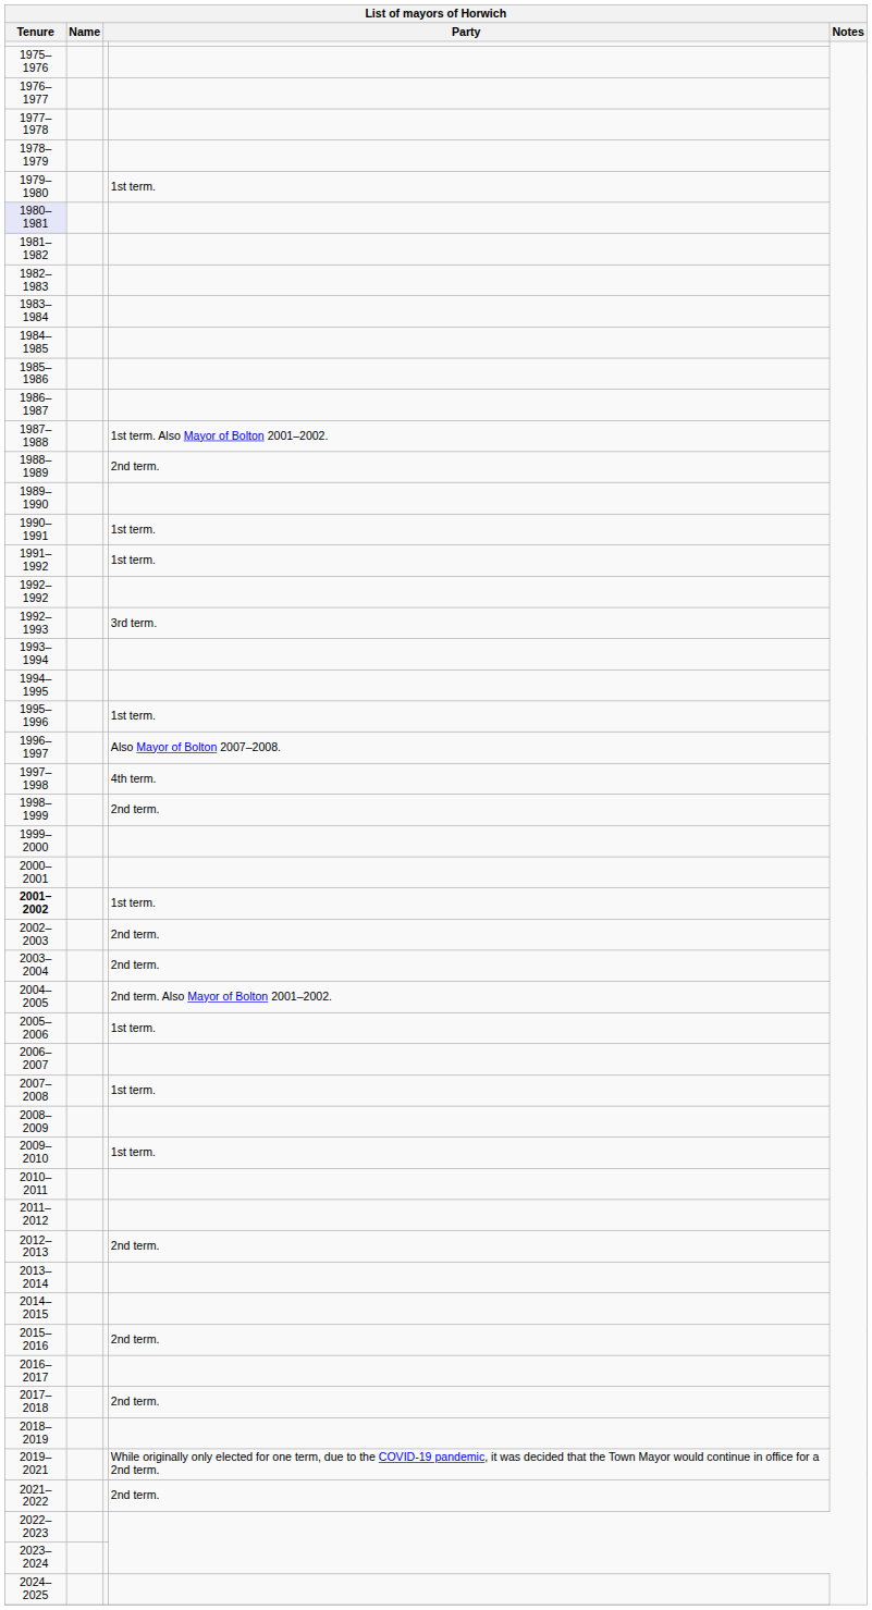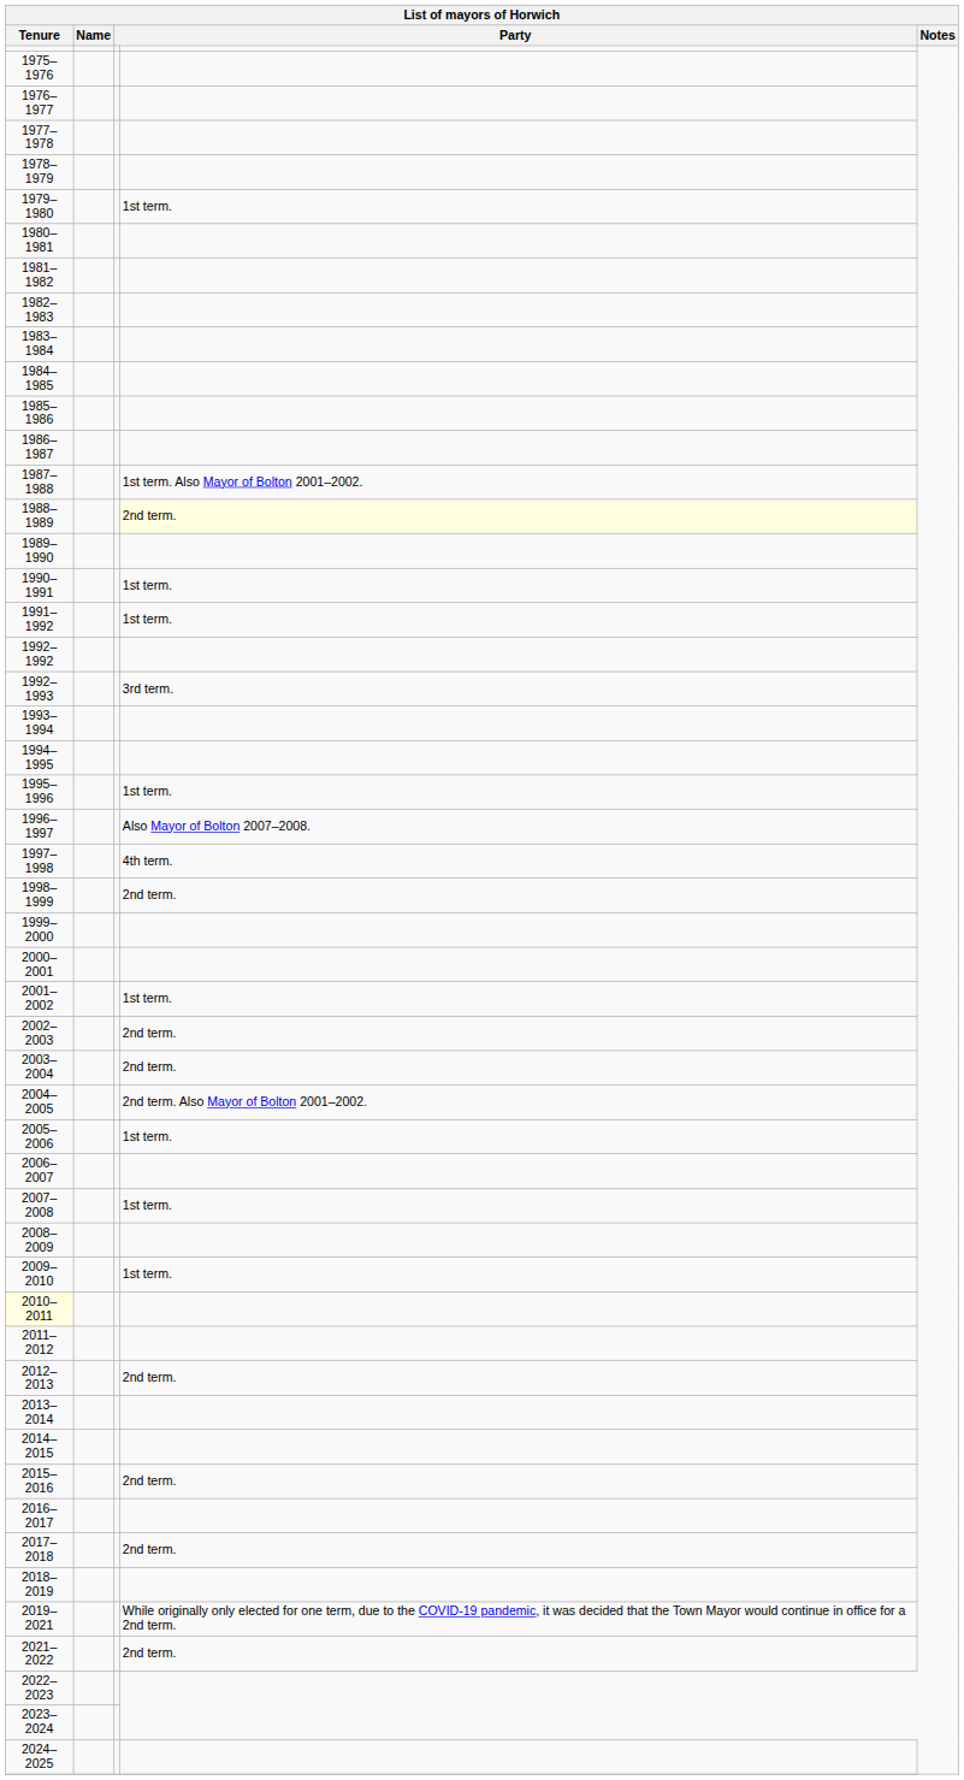1980–1981 | Tenure: lavender background -> no background
1988–1989 | column 4: no background -> lightyellow background
2001–2002 | Tenure: bold -> normal
2010–2011 | Tenure: no background -> lightyellow background
